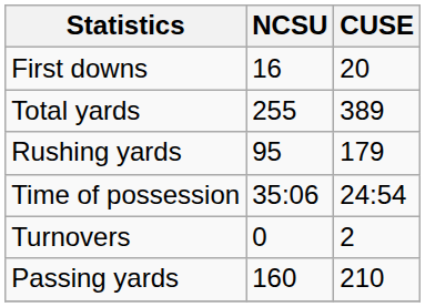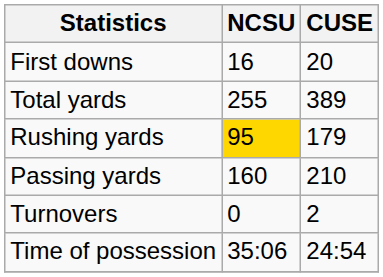Rushing yards | NCSU: no background -> gold background
rows swapped: Passing yards <-> Time of possession
